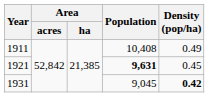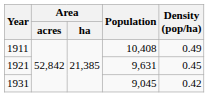1921 | Population: bold -> normal
1931 | Density (pop/ha): bold -> normal
